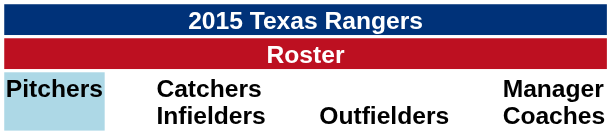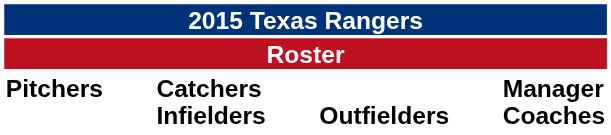Pitchers | column 1: lightblue background -> no background
